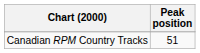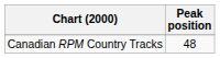Canadian RPM Country Tracks | Peak position: 51 -> 48
